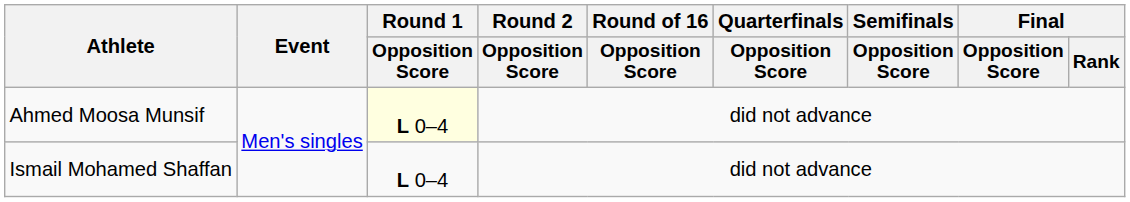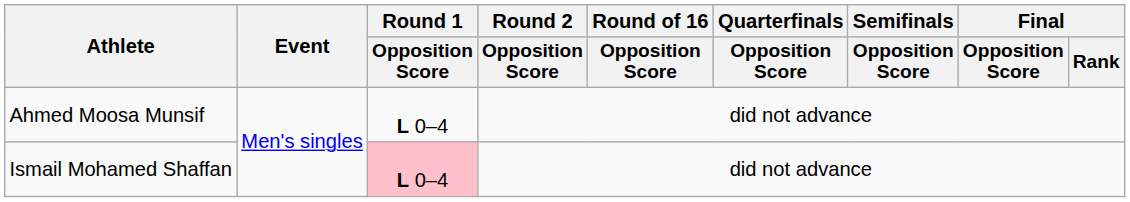Ahmed Moosa Munsif | Round 1 / Opposition Score: lightyellow background -> no background
Ismail Mohamed Shaffan | Round 1 / Opposition Score: no background -> pink background
